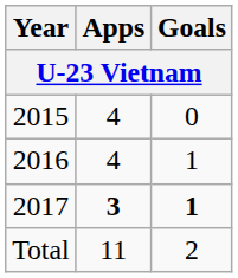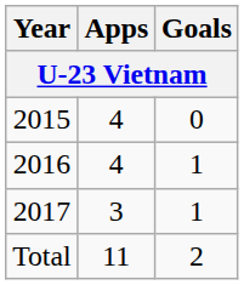2017 | Apps: bold -> normal
2017 | Goals: bold -> normal
